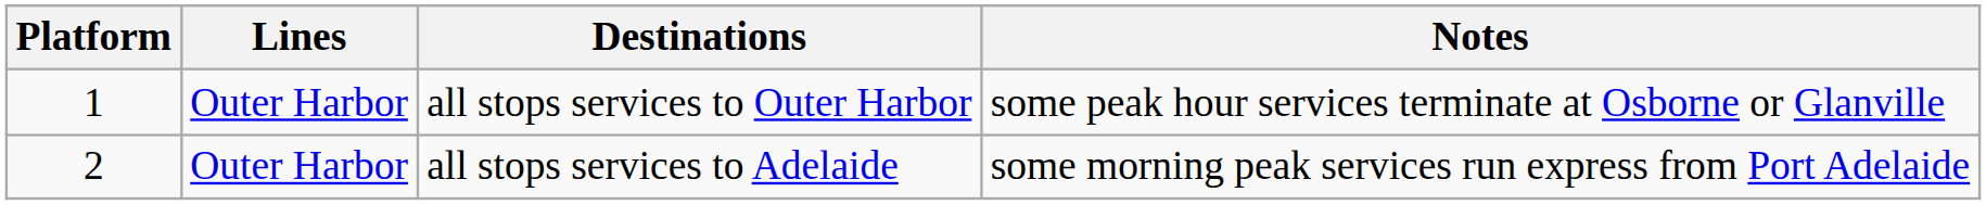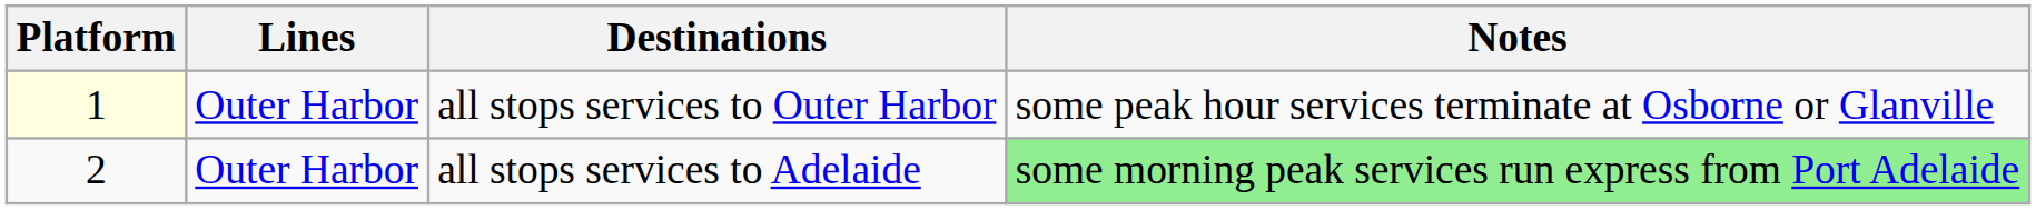row 2 | Platform: no background -> lightyellow background
row 3 | Notes: no background -> lightgreen background
